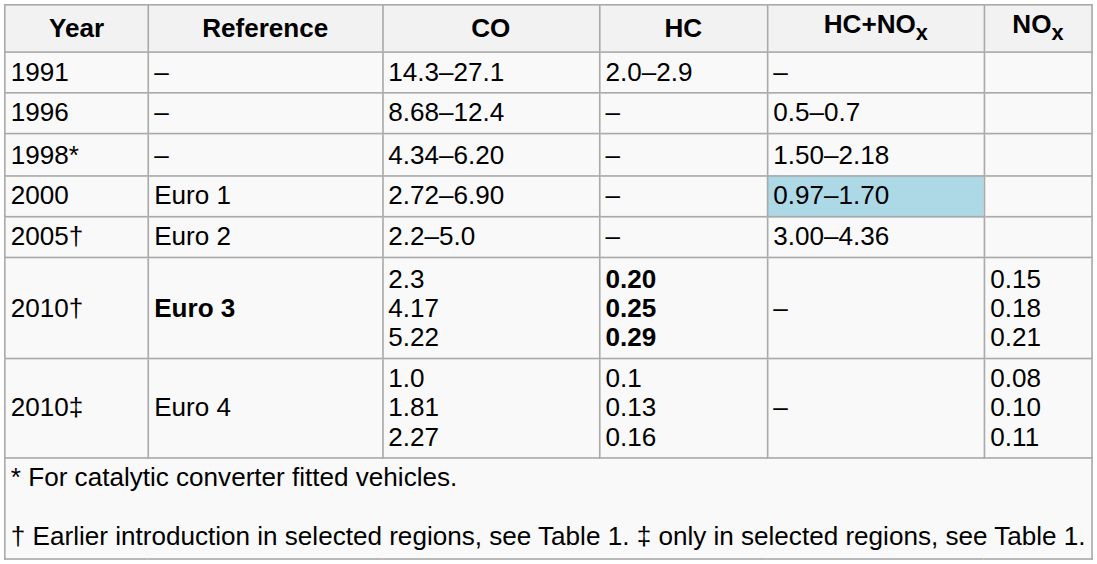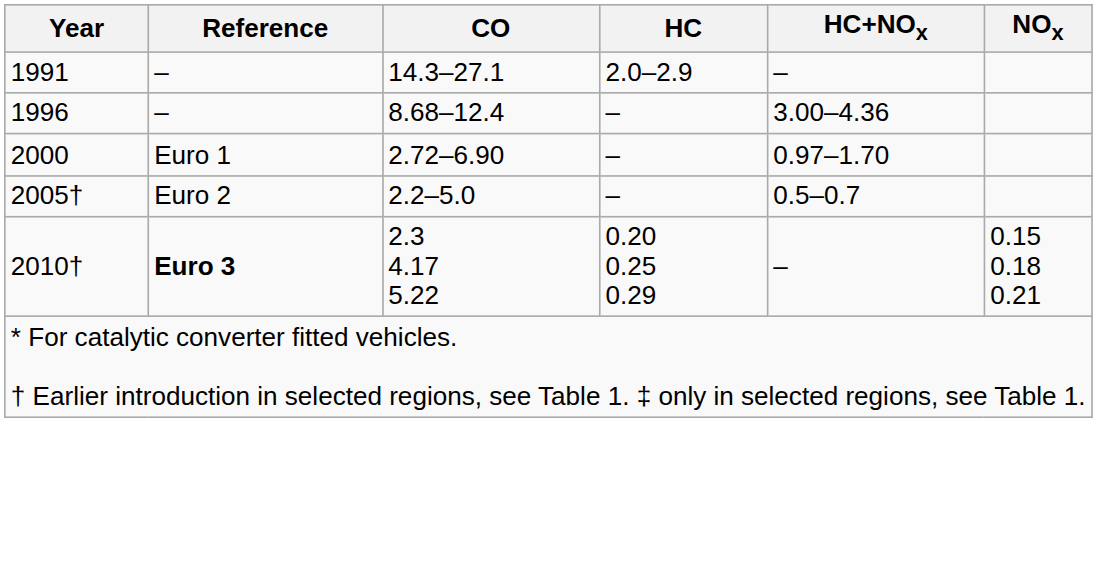1996 | HC+NOx: 0.5–0.7 -> 3.00–4.36
- row: 1998* | – | 4.34–6.20 | – | 1.50–2.18
2000 | HC+NOx: lightblue background -> no background
2005† | HC+NOx: 3.00–4.36 -> 0.5–0.7
2010† | HC: bold -> normal
- row: 2010‡ | Euro 4 | 1.0 1.81 2.27 | 0.1 0.13 0.16 | – | 0.08 0.10 0.11
